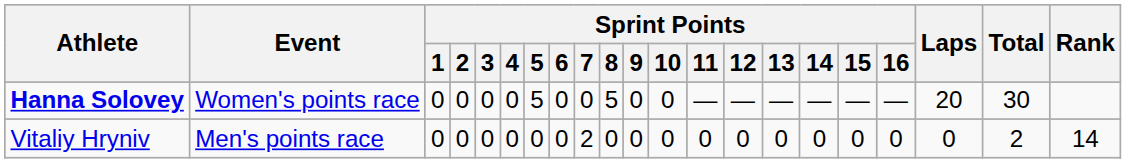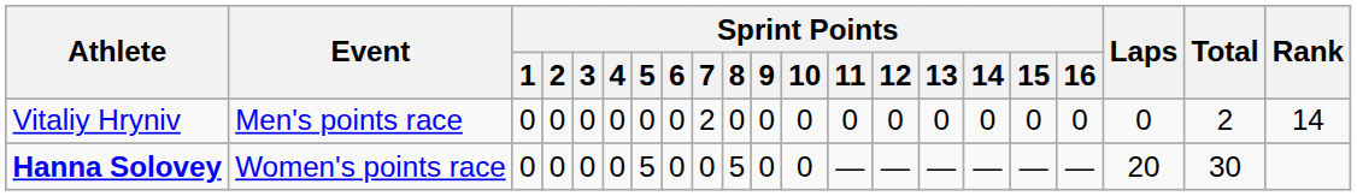rows swapped: Vitaliy Hryniv <-> Hanna Solovey
